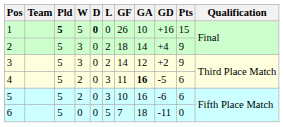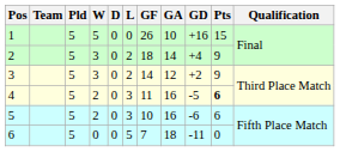1 | Pld: bold -> normal
1 | D: bold -> normal
4 | GA: bold -> normal
4 | Pts: normal -> bold
